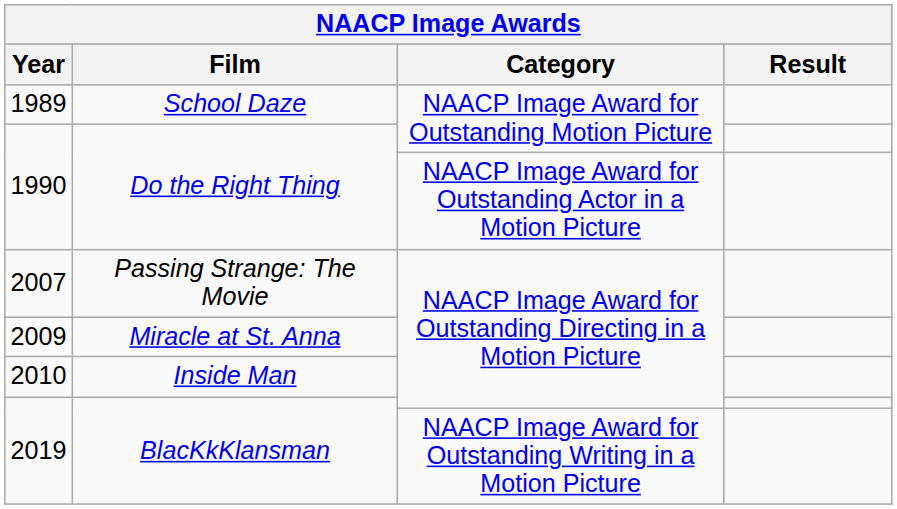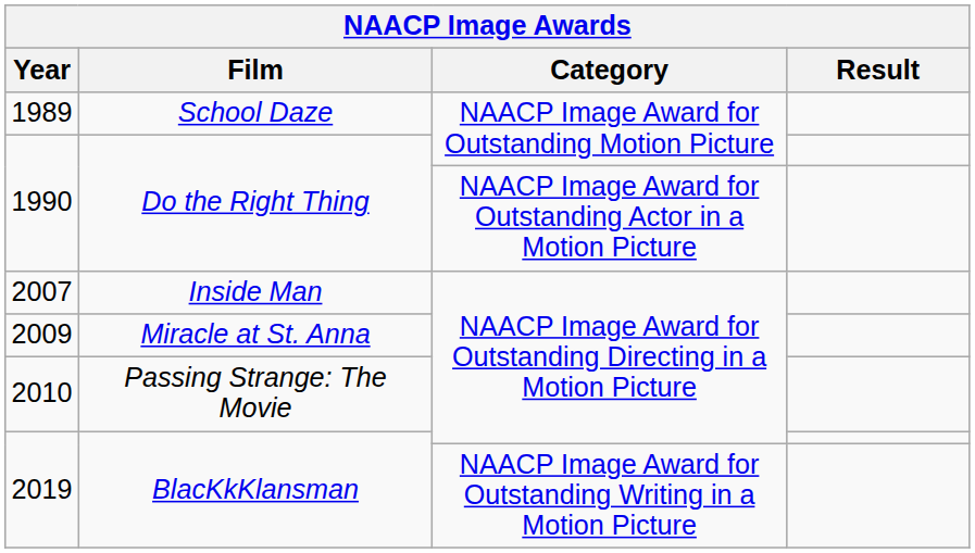2007 | Film: Passing Strange: The Movie -> Inside Man
2010 | Film: Inside Man -> Passing Strange: The Movie
